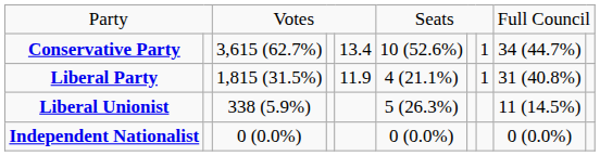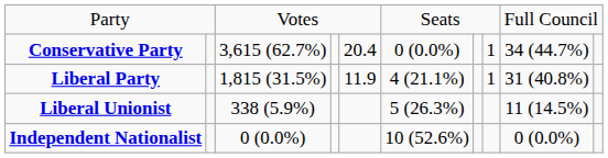Conservative Party | column 5: 13.4 -> 20.4
Conservative Party | column 6: 10 (52.6%) -> 0 (0.0%)
Independent Nationalist | column 6: 0 (0.0%) -> 10 (52.6%)
